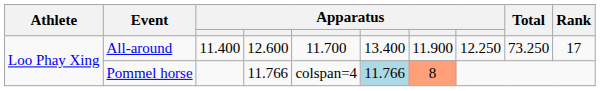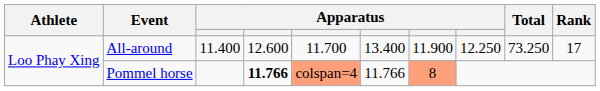Pommel horse | column 4: normal -> bold
Pommel horse | column 5: no background -> lightsalmon background
Pommel horse | column 6: lightblue background -> no background
